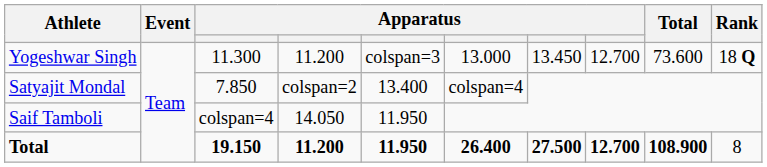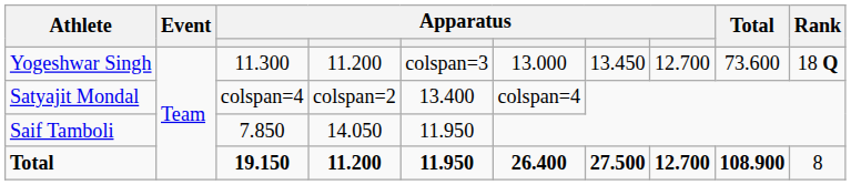Satyajit Mondal | column 3: 7.850 -> colspan=4
Saif Tamboli | column 3: colspan=4 -> 7.850
